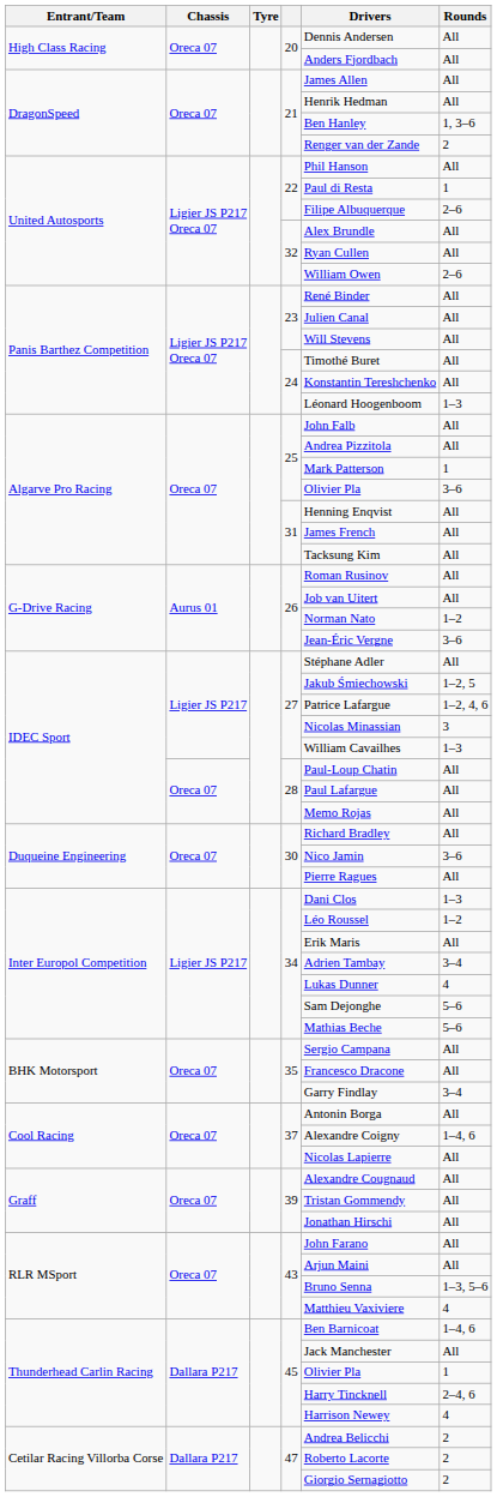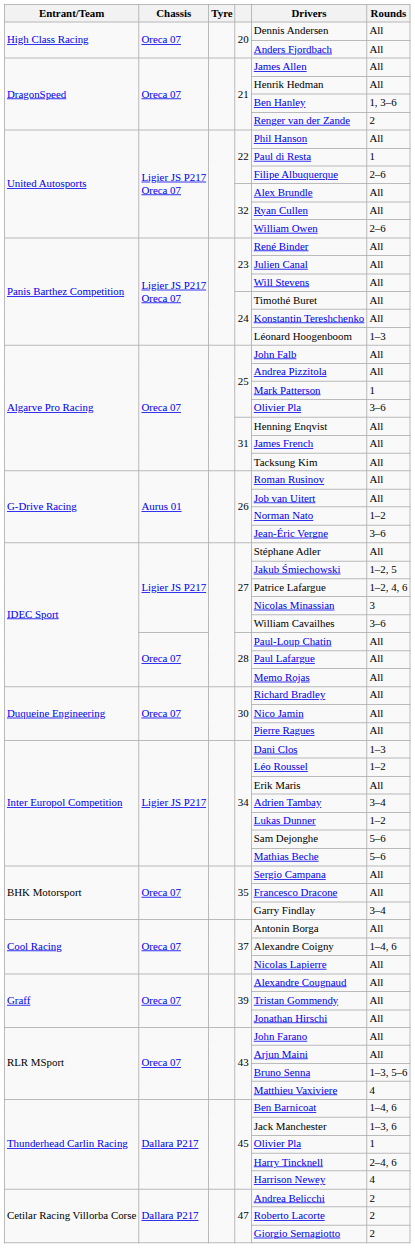row 35 | Rounds: 1–3 -> 3–6
row 40 | Rounds: 3–6 -> All
row 46 | Rounds: 4 -> 1–2
row 63 | Rounds: All -> 1–3, 6
